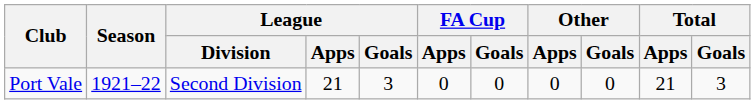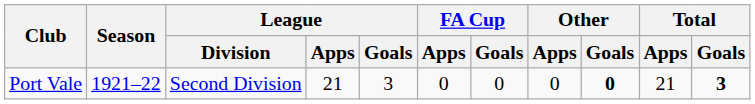Port Vale | Other / Goals: normal -> bold
Port Vale | Total / Goals: normal -> bold
